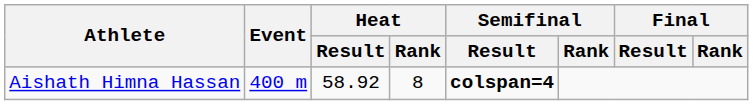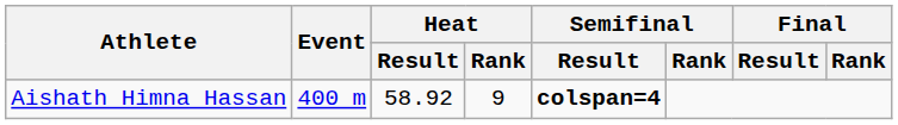Aishath Himna Hassan | Heat / Rank: 8 -> 9
